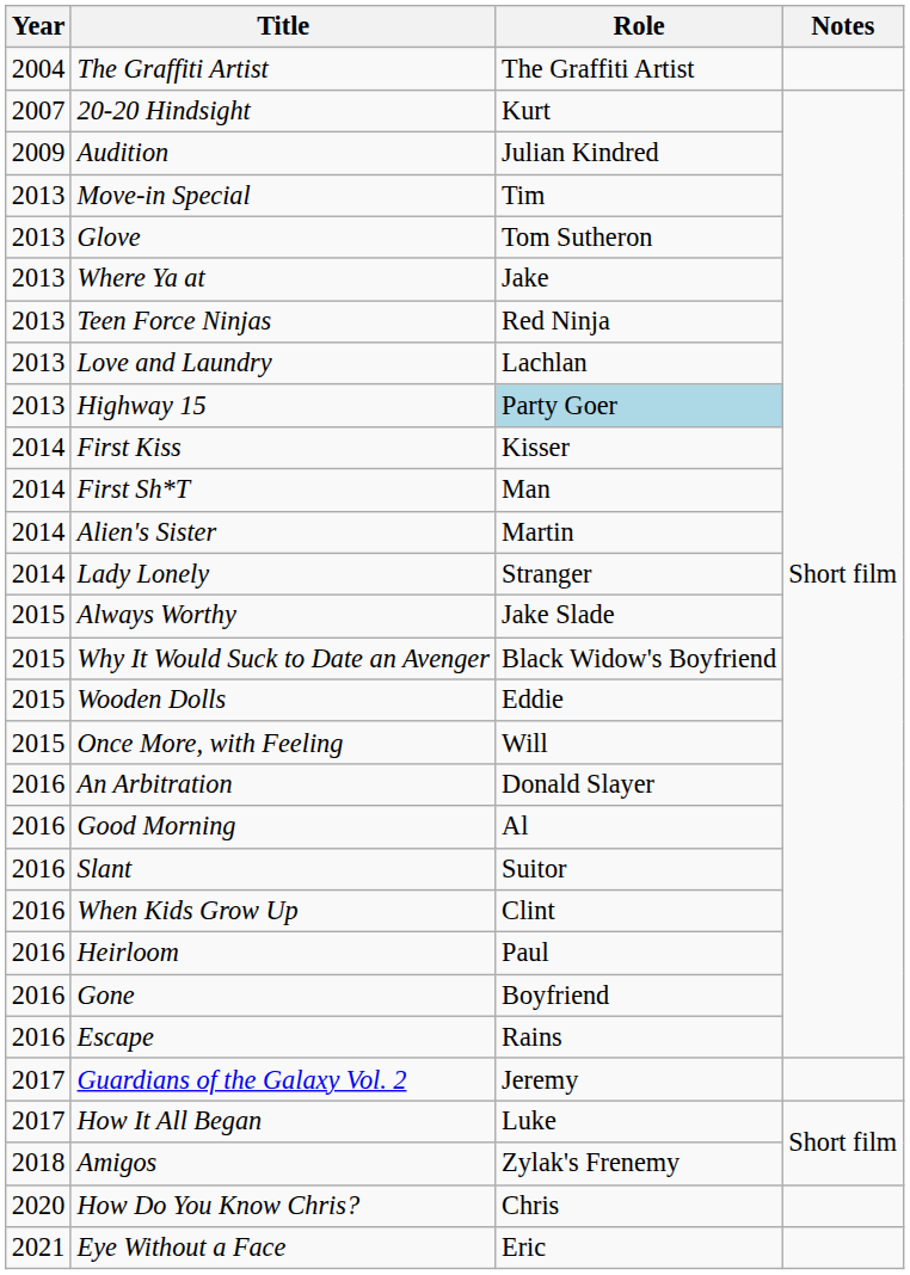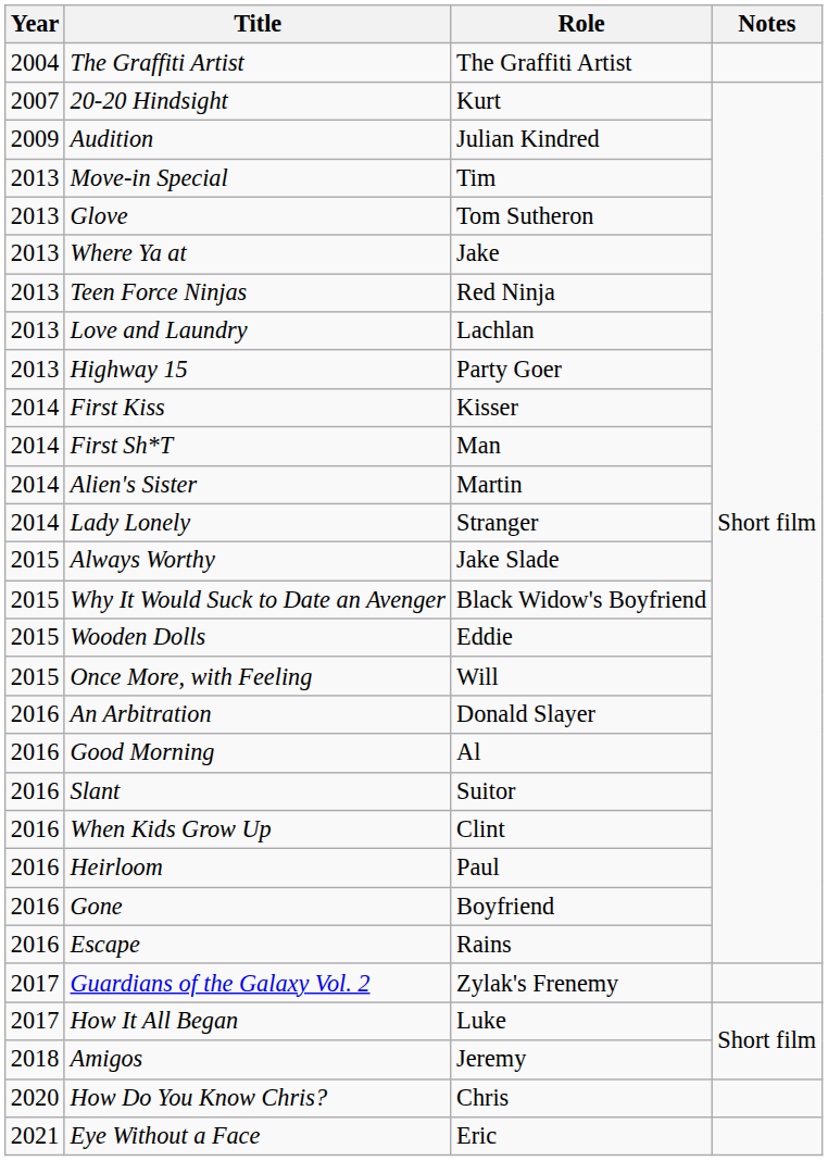Highway 15 | Role: lightblue background -> no background
Guardians of the Galaxy Vol. 2 | Role: Jeremy -> Zylak's Frenemy
Amigos | Role: Zylak's Frenemy -> Jeremy
